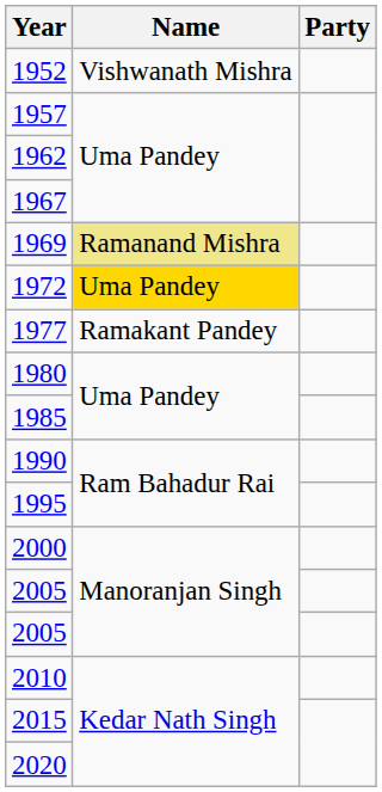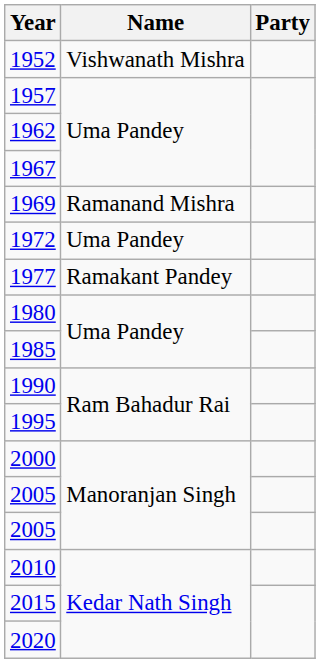1969 | Name: khaki background -> no background
1972 | Name: gold background -> no background
